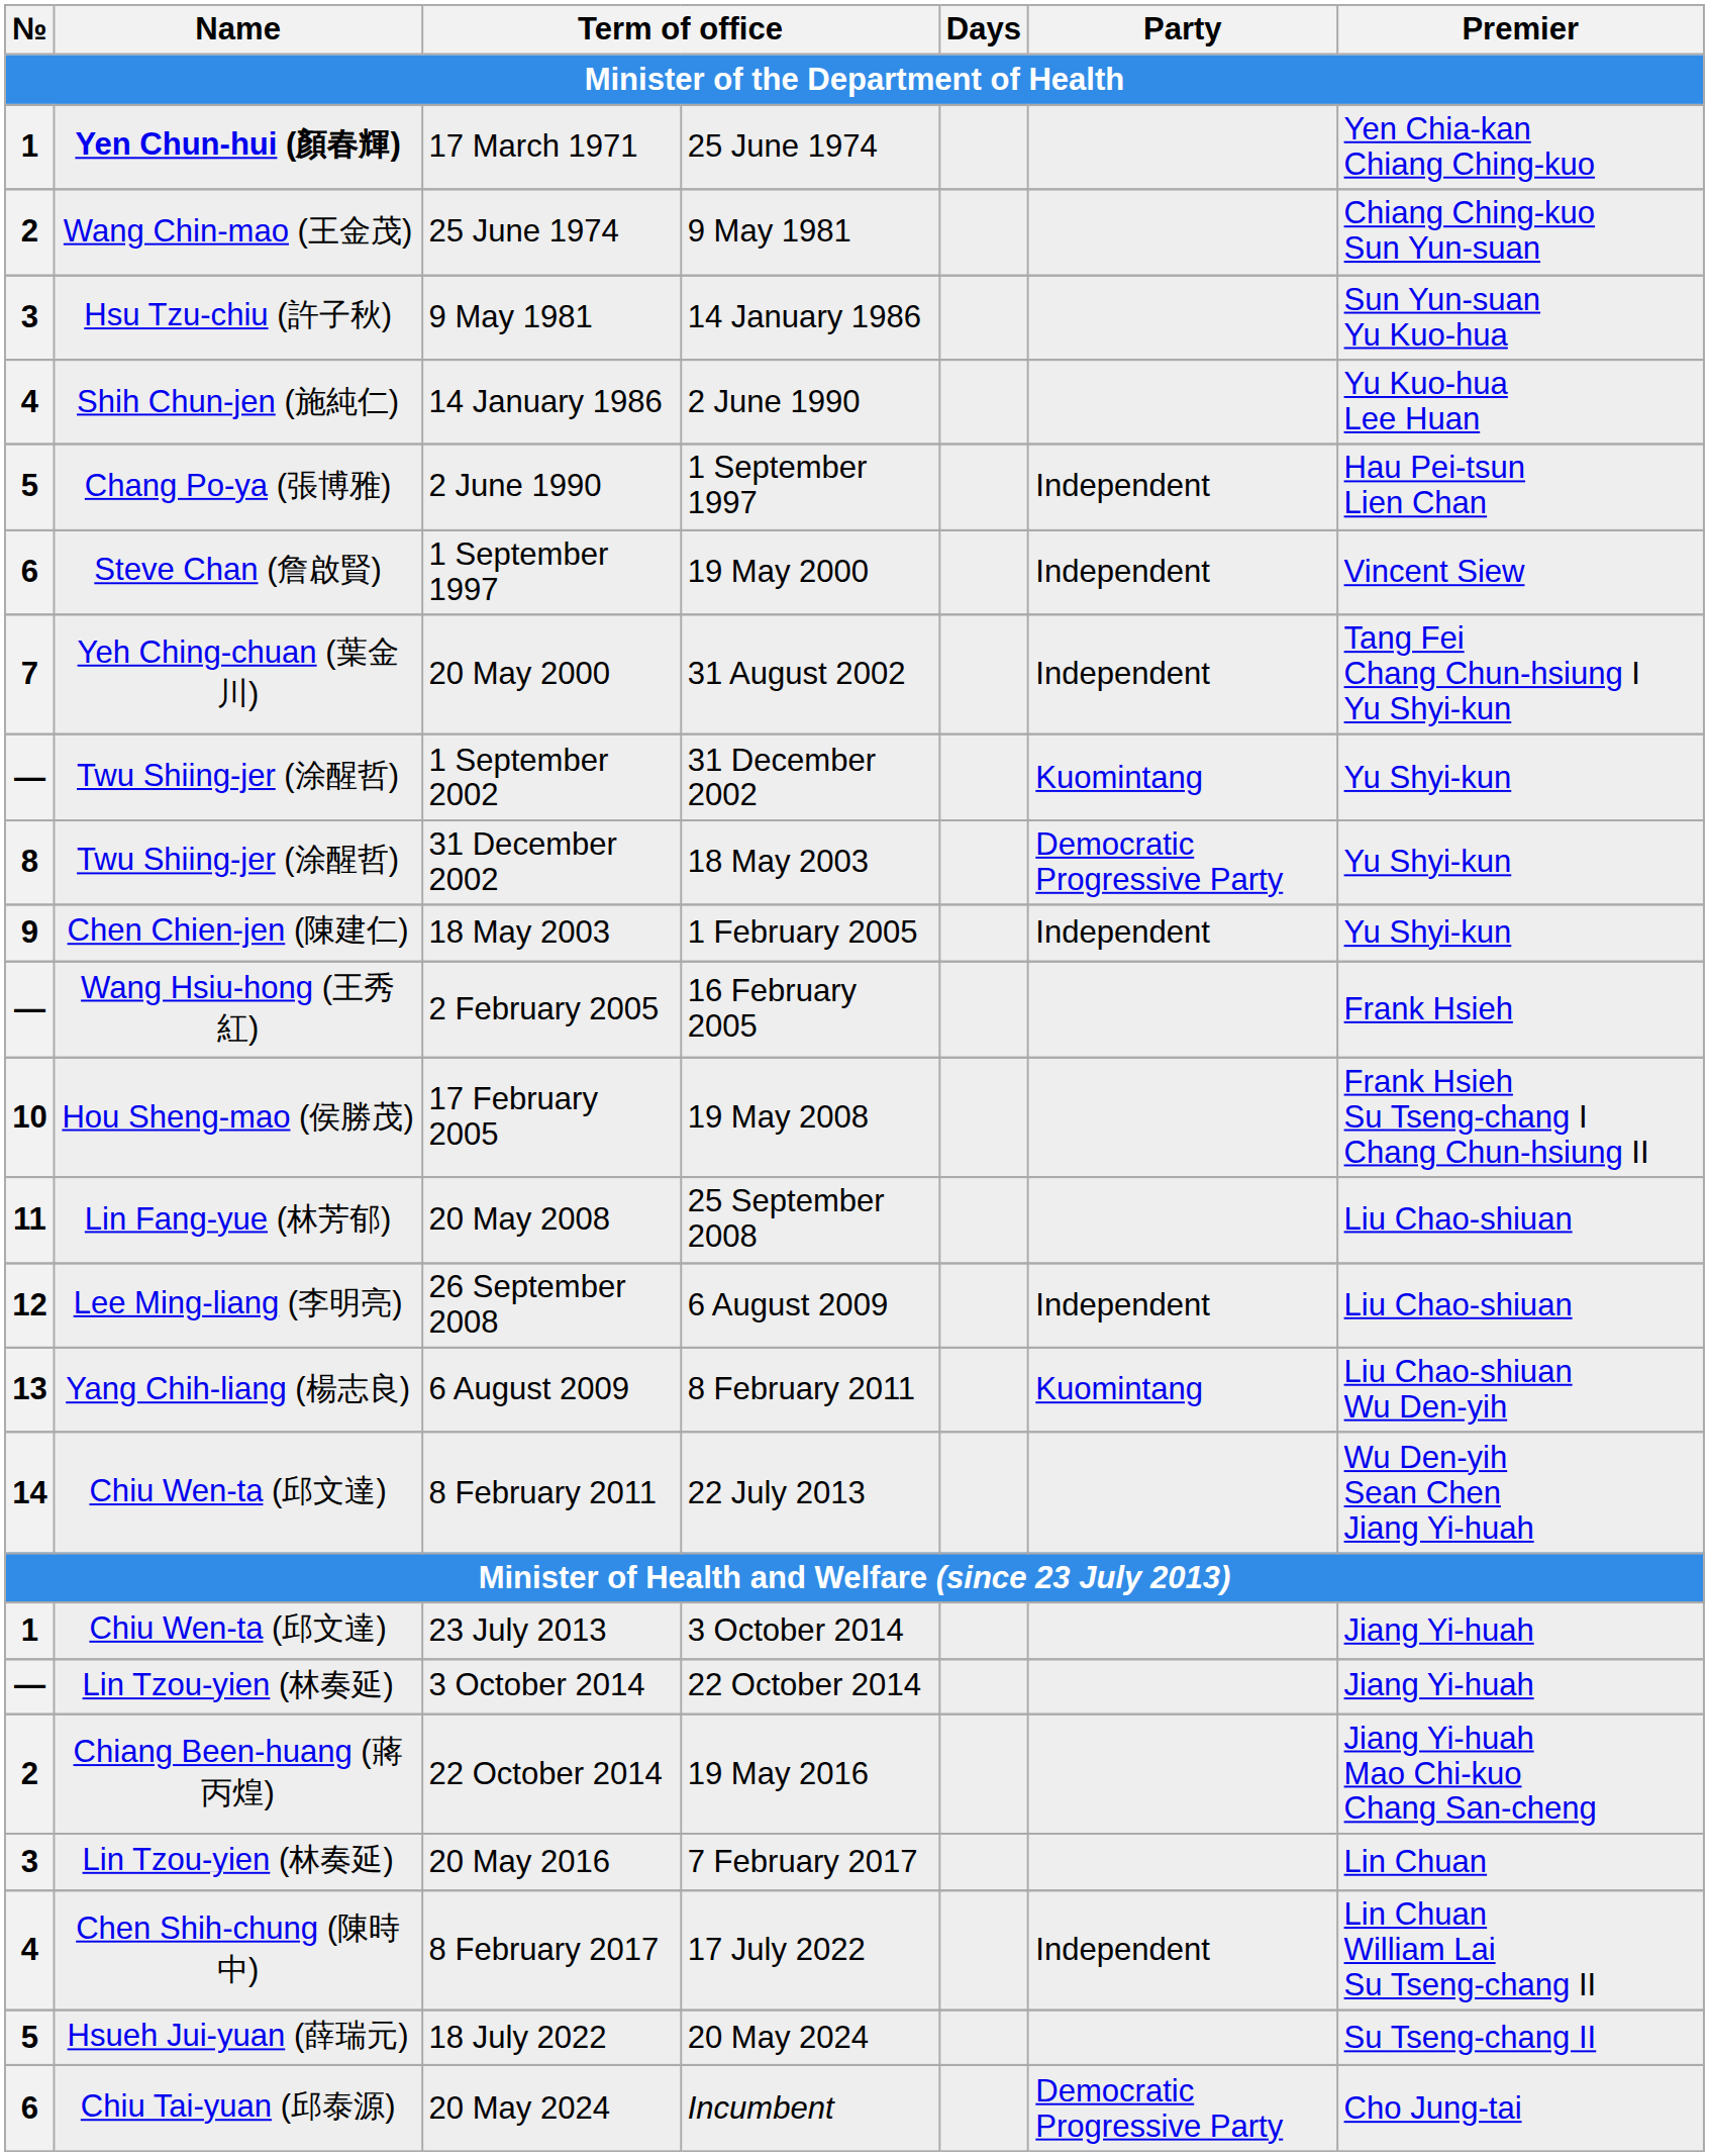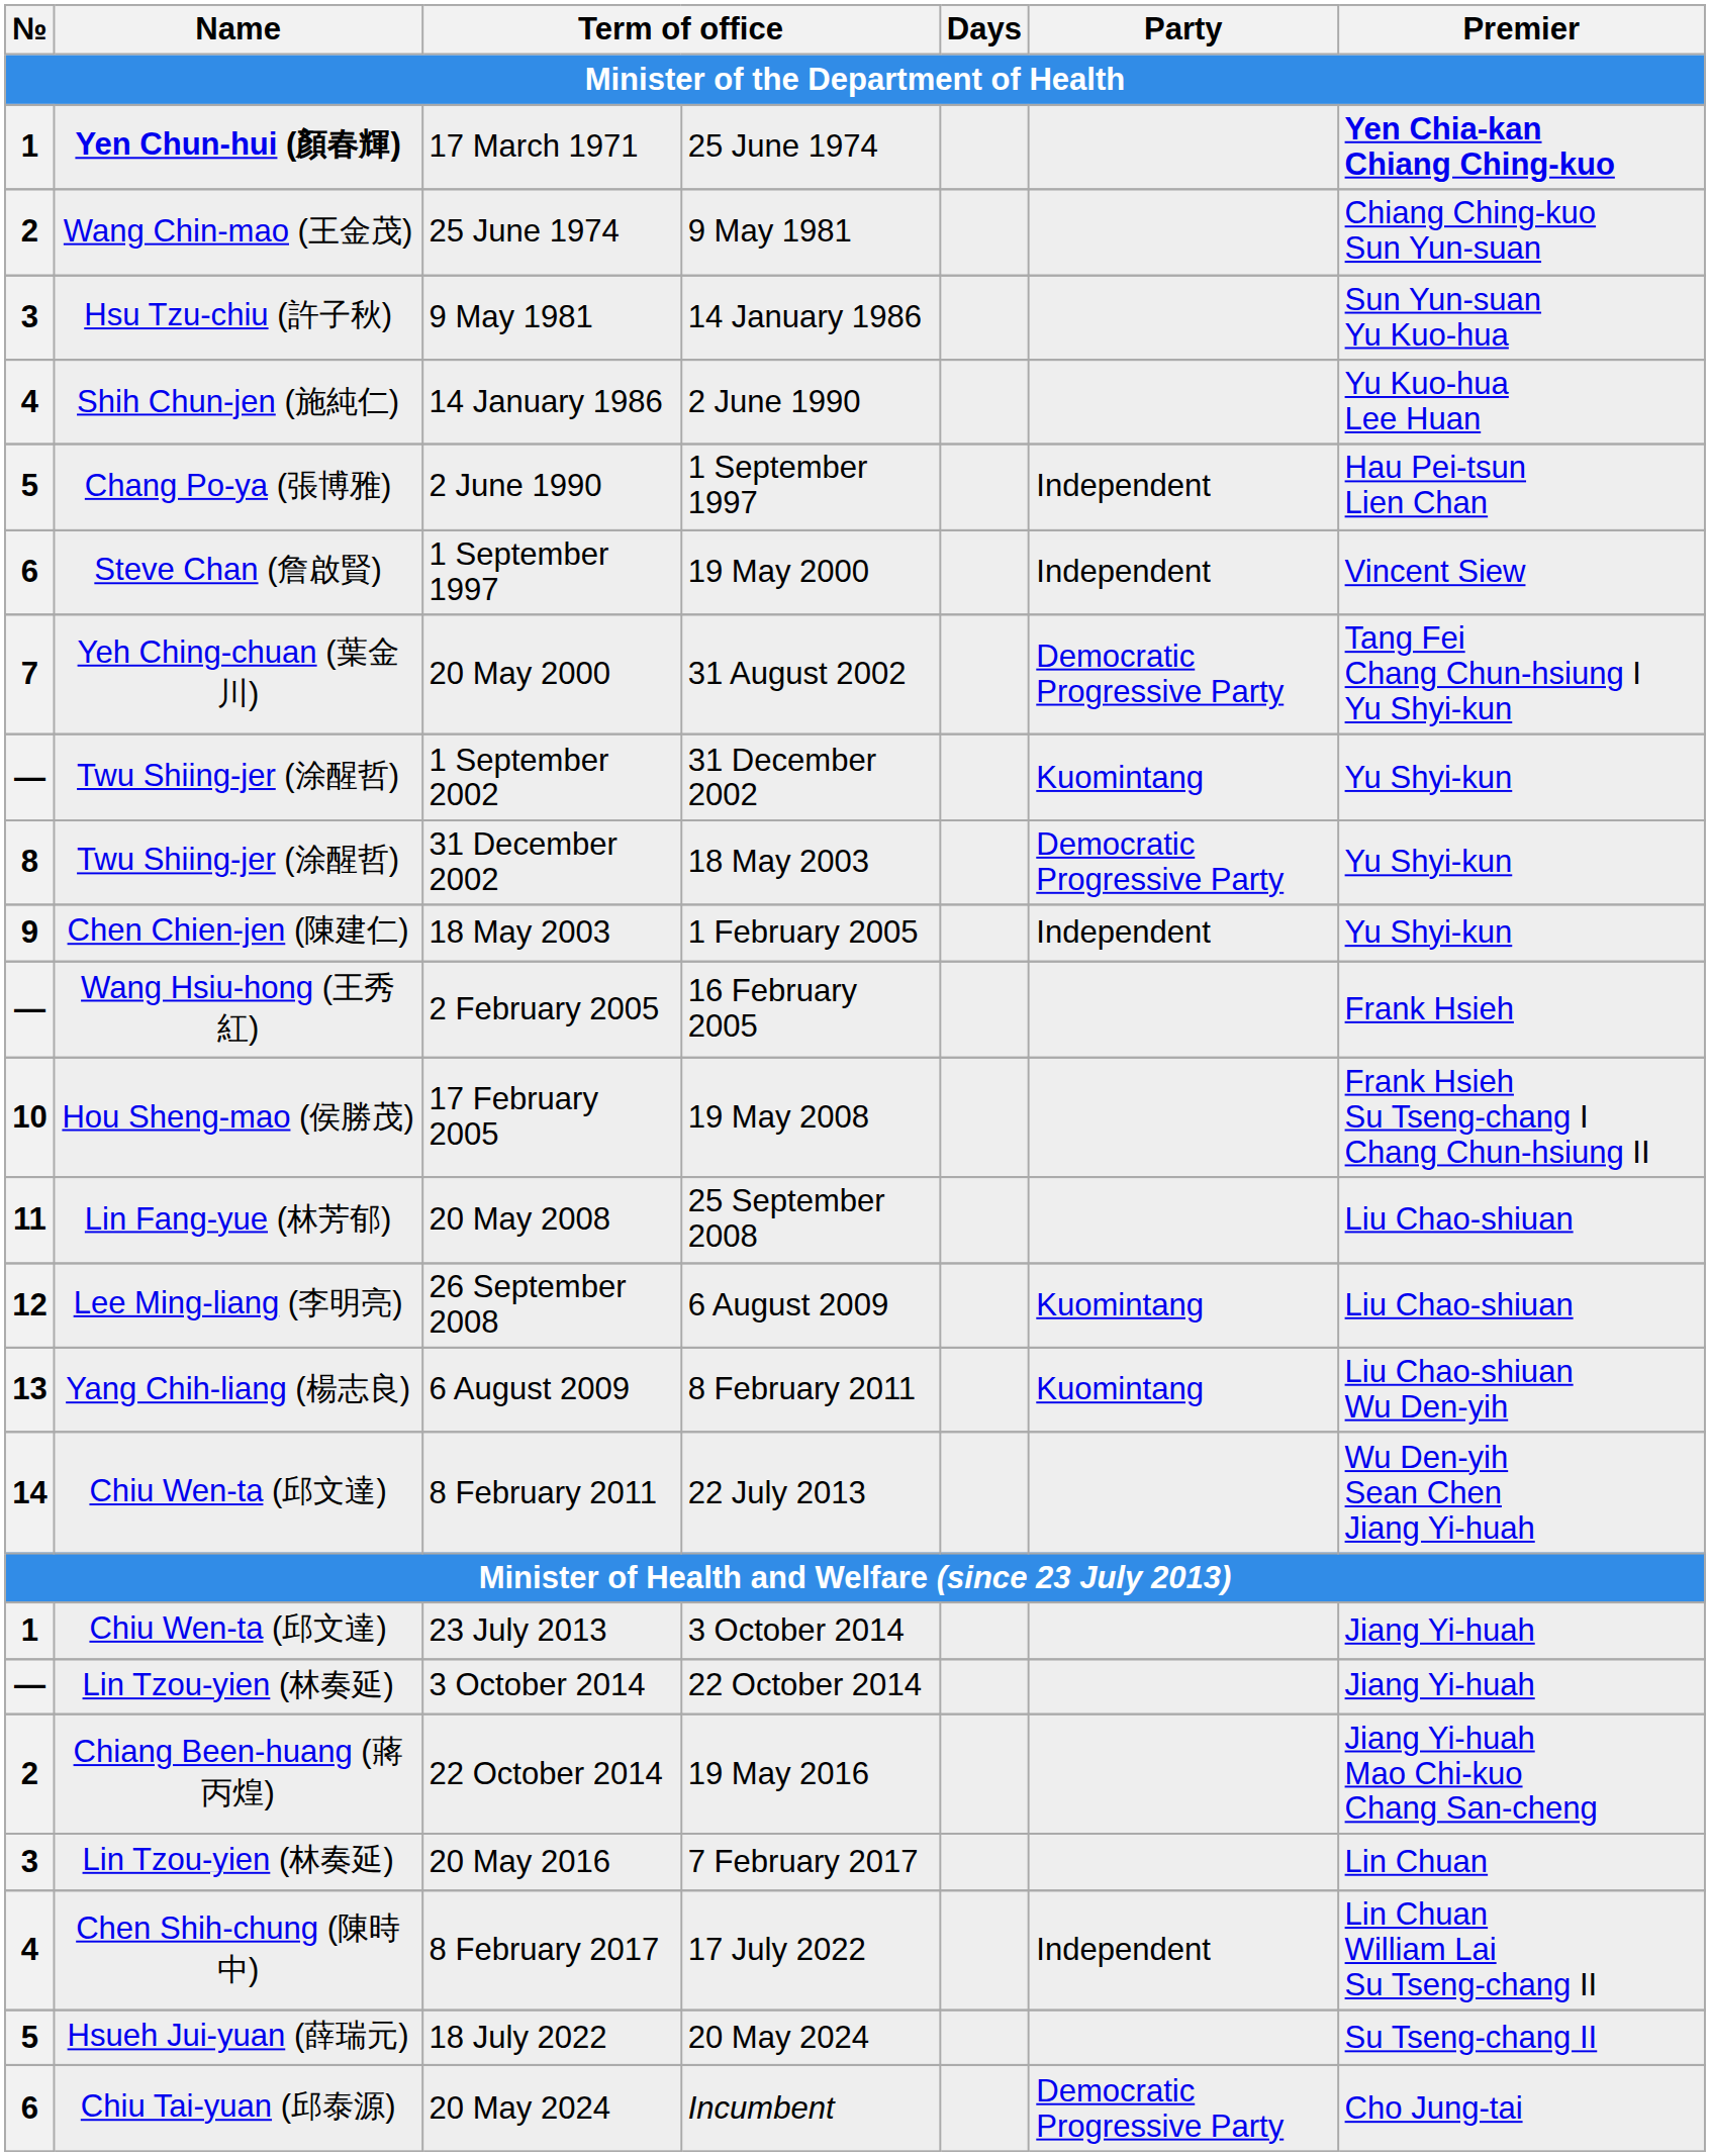17 March 1971 | Premier: normal -> bold
20 May 2000 | Party: Independent -> Democratic Progressive Party
26 September 2008 | Party: Independent -> Kuomintang
